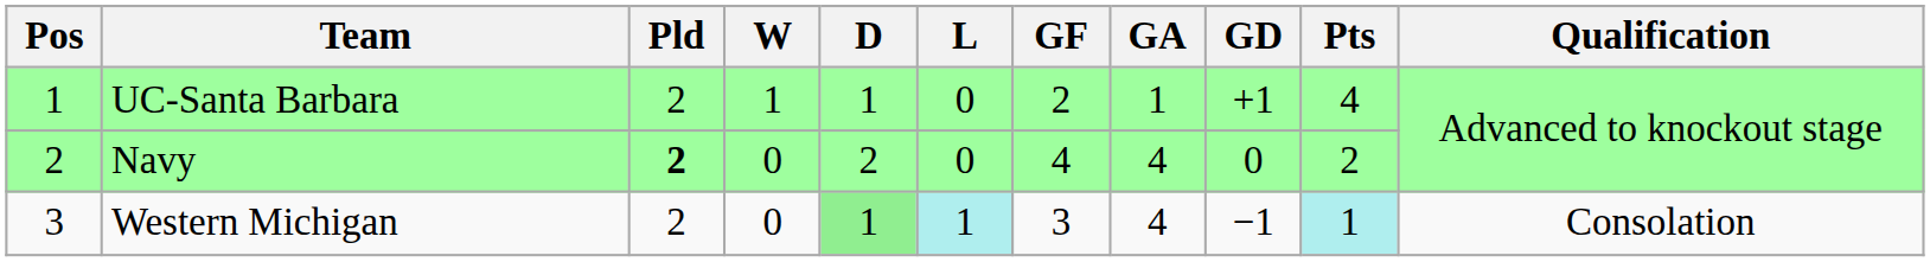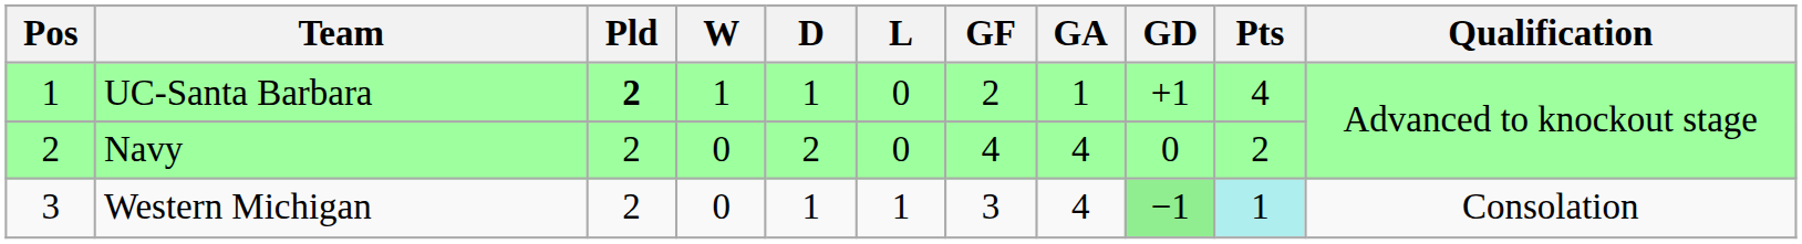UC-Santa Barbara | Pld: normal -> bold
Navy | Pld: bold -> normal
Western Michigan | D: lightgreen background -> no background
Western Michigan | L: paleturquoise background -> no background
Western Michigan | GD: no background -> lightgreen background
